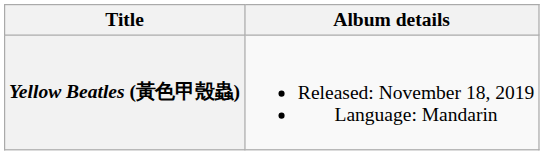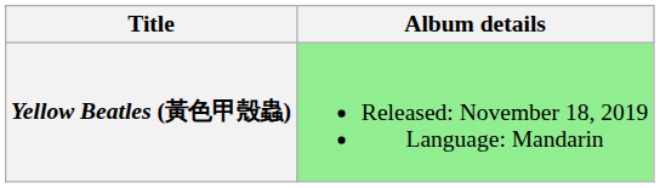Yellow Beatles (黃色甲殼蟲) | Album details: no background -> lightgreen background
